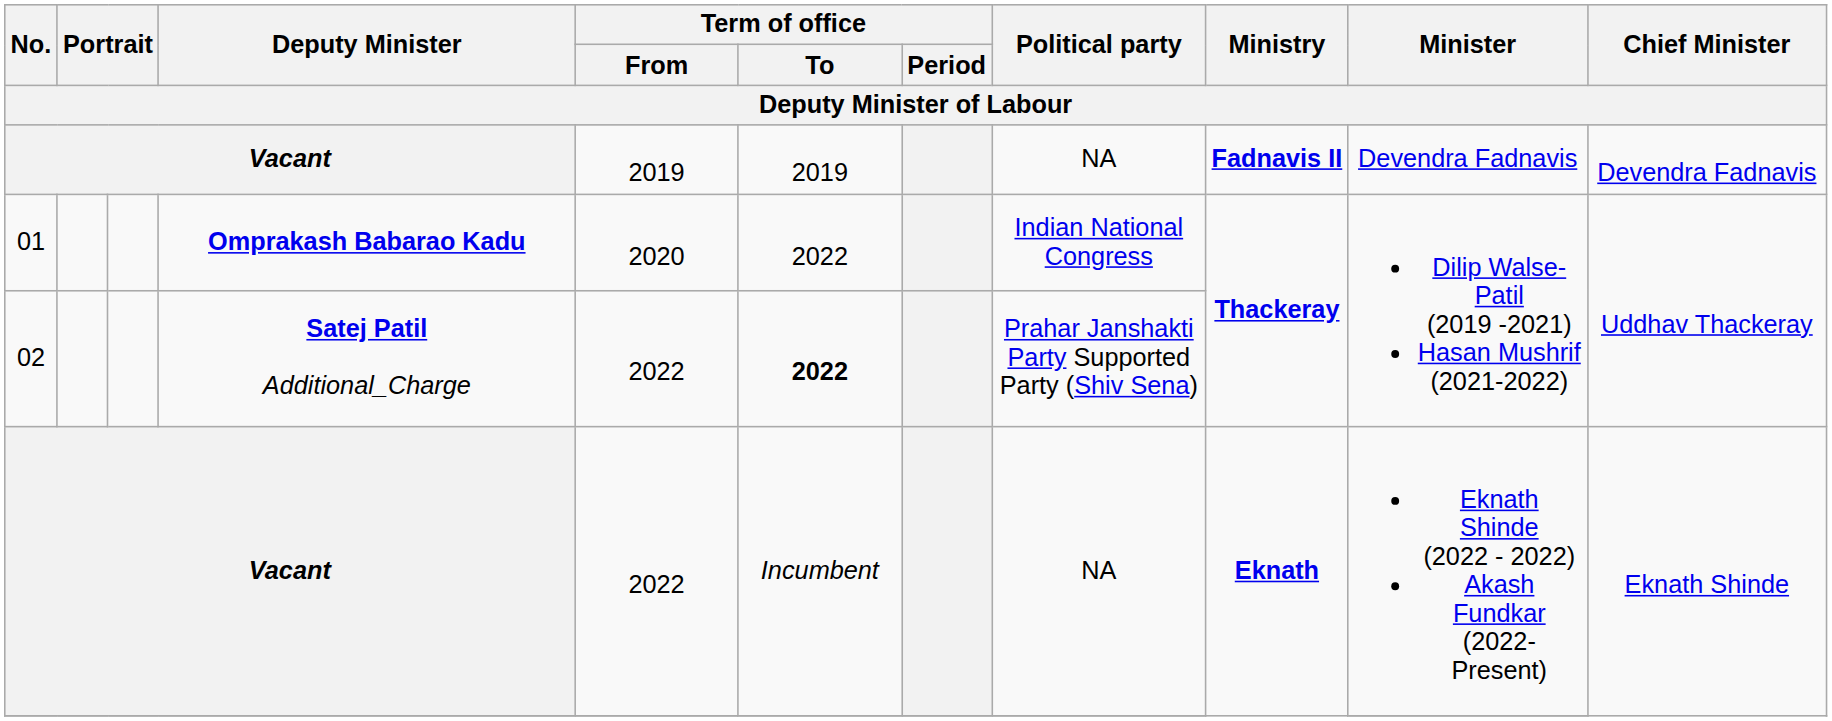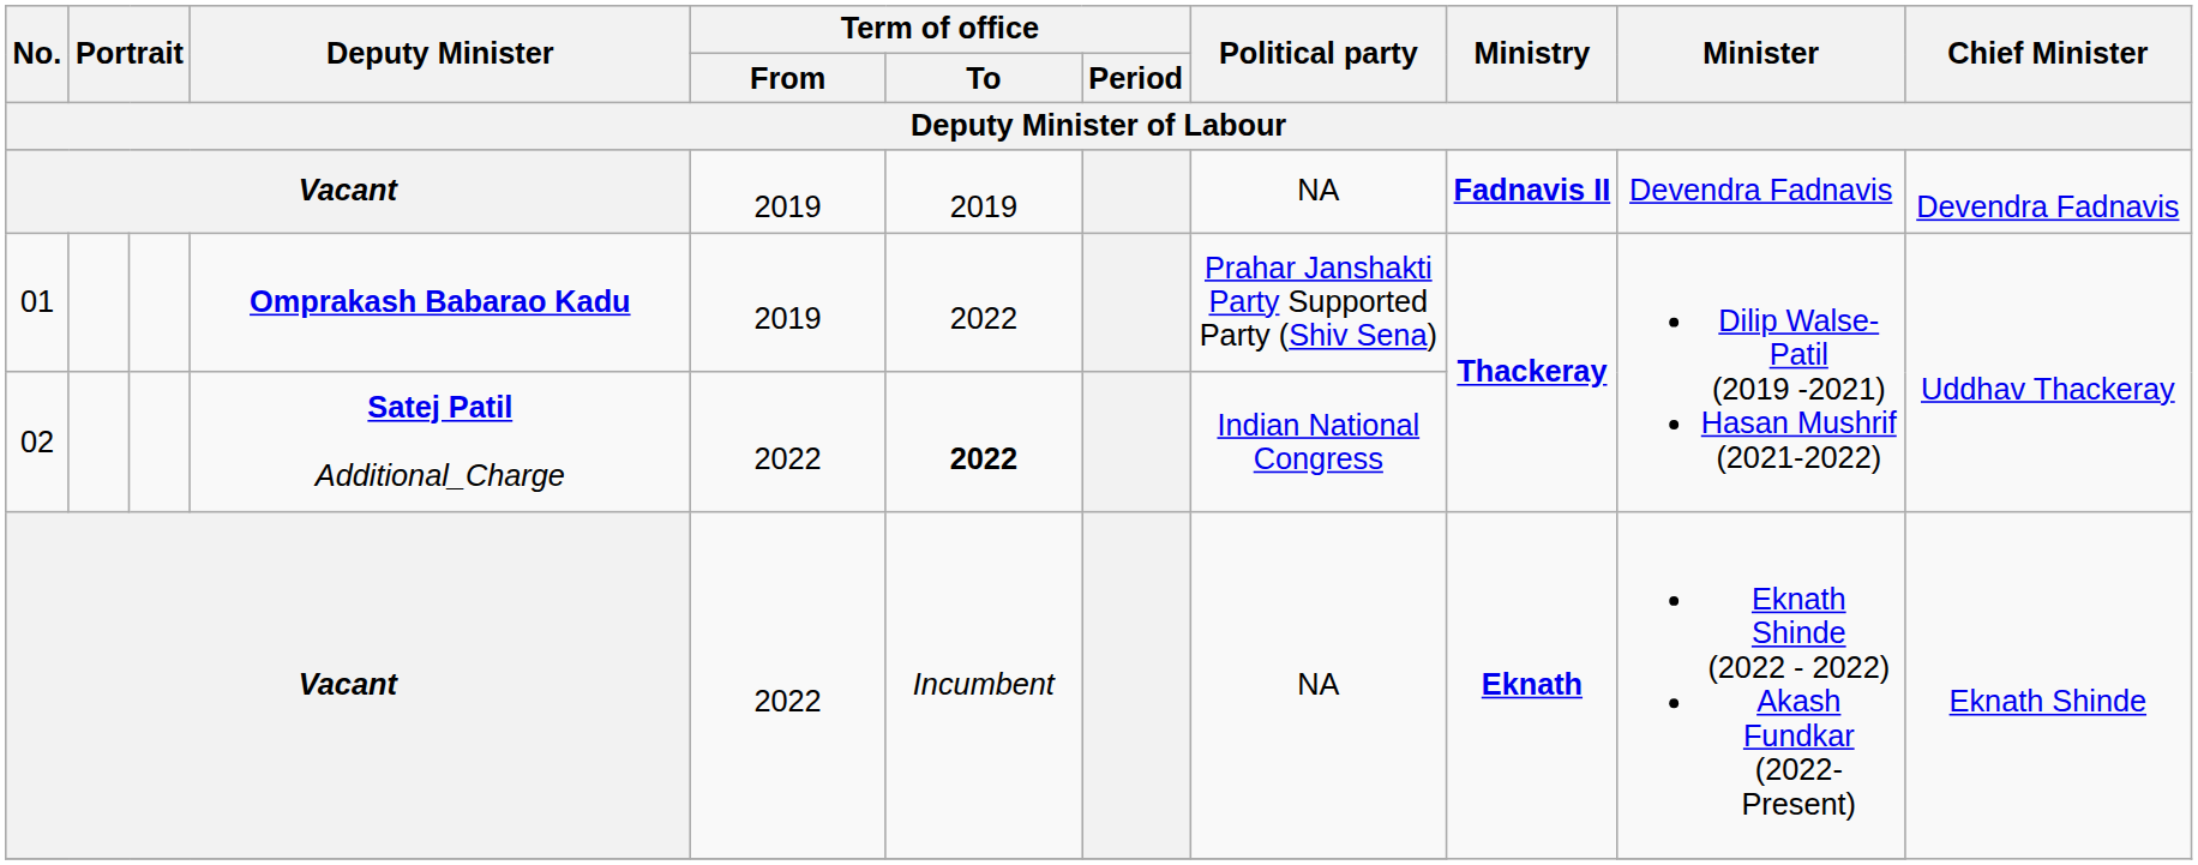01 | Term of office / From: 2020 -> 2019
01 | Political party: Indian National Congress -> Prahar Janshakti Party Supported Party (Shiv Sena)
02 | Political party: Prahar Janshakti Party Supported Party (Shiv Sena) -> Indian National Congress
